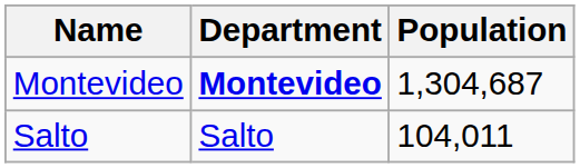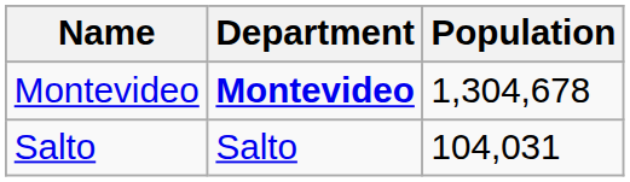row 2 | Population: 1,304,687 -> 1,304,678
row 3 | Population: 104,011 -> 104,031
